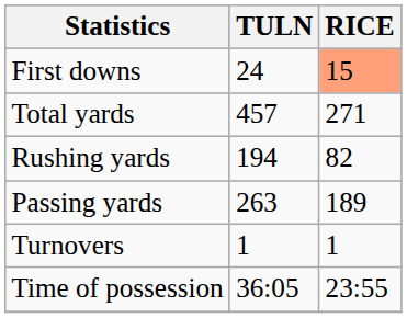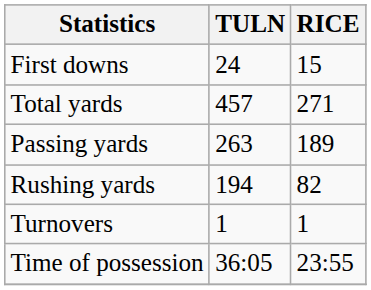First downs | RICE: lightsalmon background -> no background
rows swapped: Rushing yards <-> Passing yards
